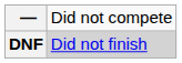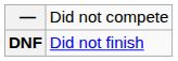DNF | column 2: lightgrey background -> no background
